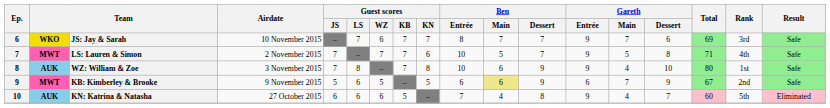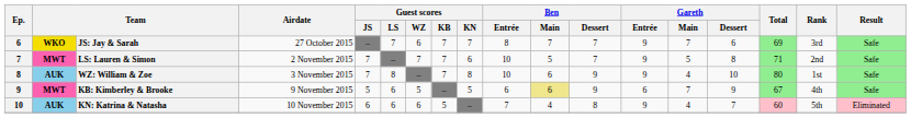JS: Jay & Sarah | Airdate: 10 November 2015 -> 27 October 2015
LS: Lauren & Simon | Rank: 4th -> 2nd
KB: Kimberley & Brooke | Rank: 2nd -> 4th
KN: Katrina & Natasha | Airdate: 27 October 2015 -> 10 November 2015
